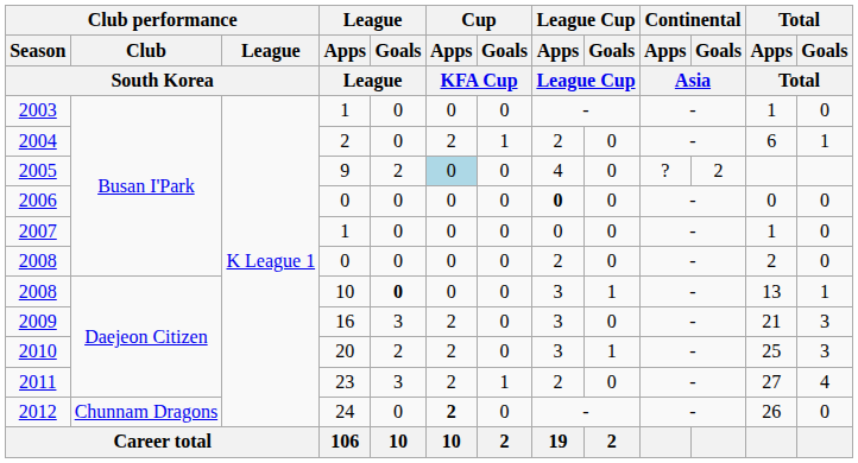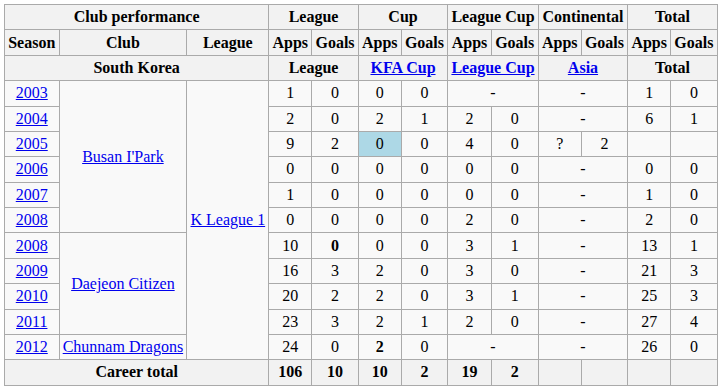2006 | League Cup / Apps: bold -> normal
